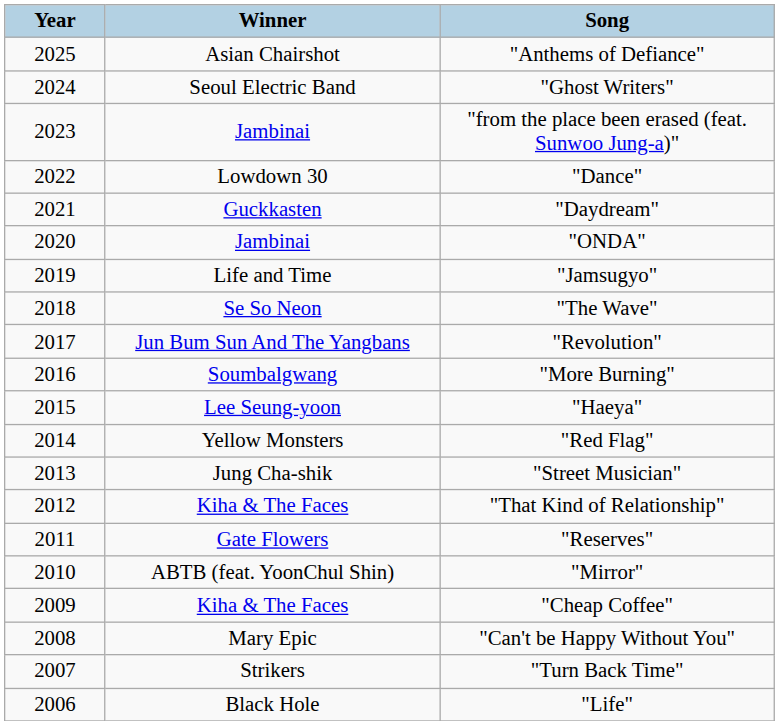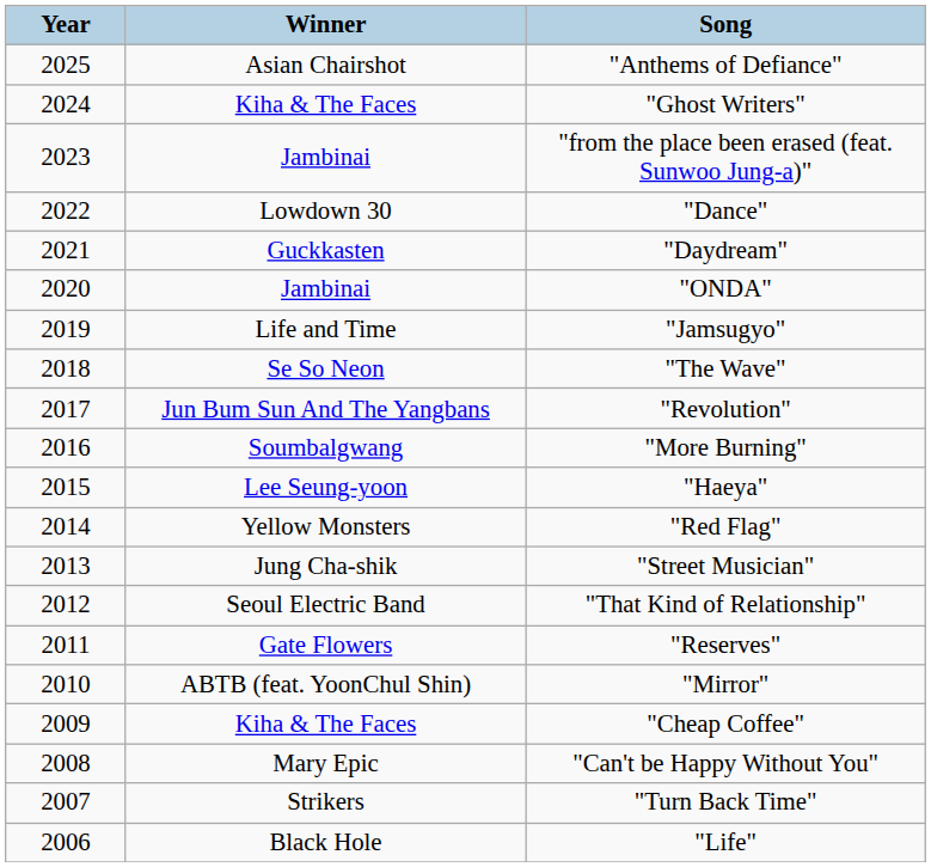"Ghost Writers" | Winner: Seoul Electric Band -> Kiha & The Faces
"That Kind of Relationship" | Winner: Kiha & The Faces -> Seoul Electric Band
